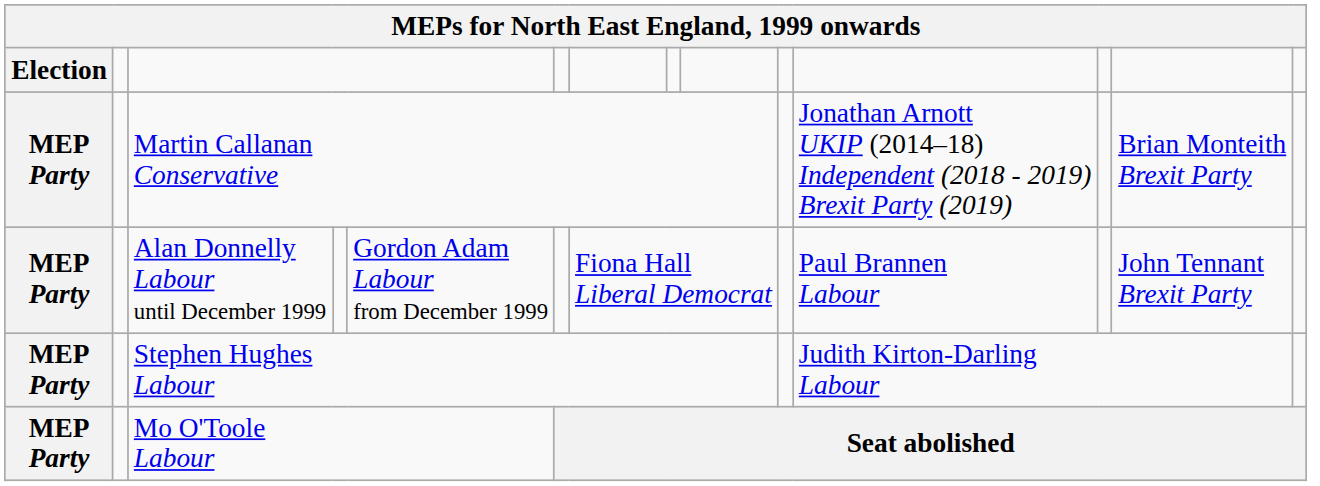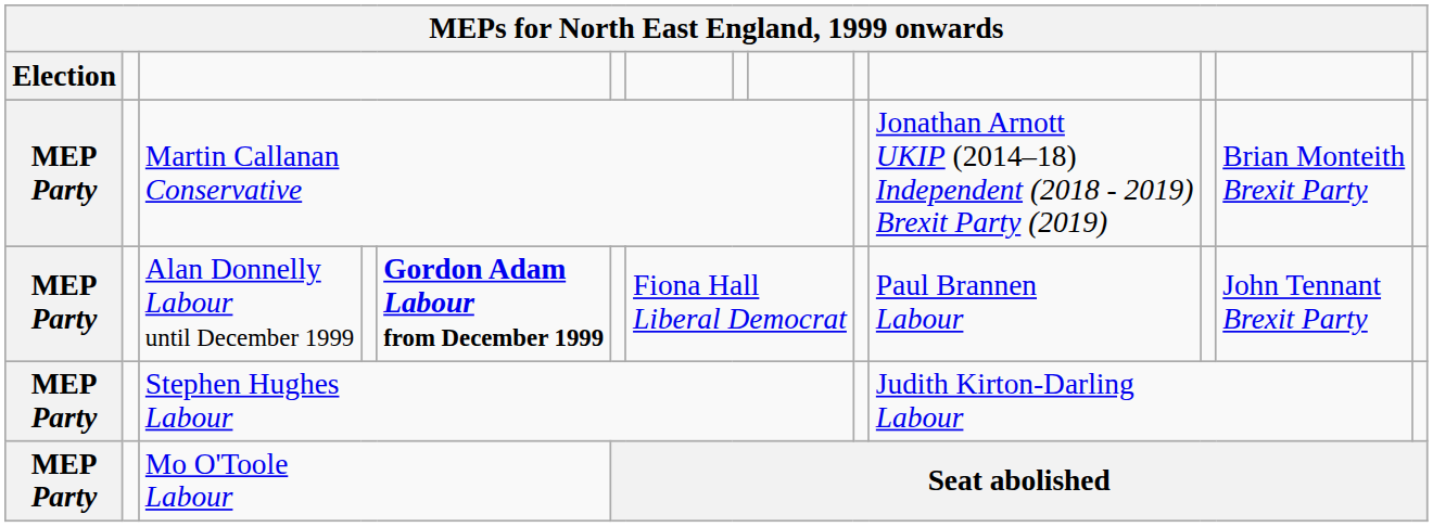Alan Donnelly Labour until December 1999 | column 5: normal -> bold
